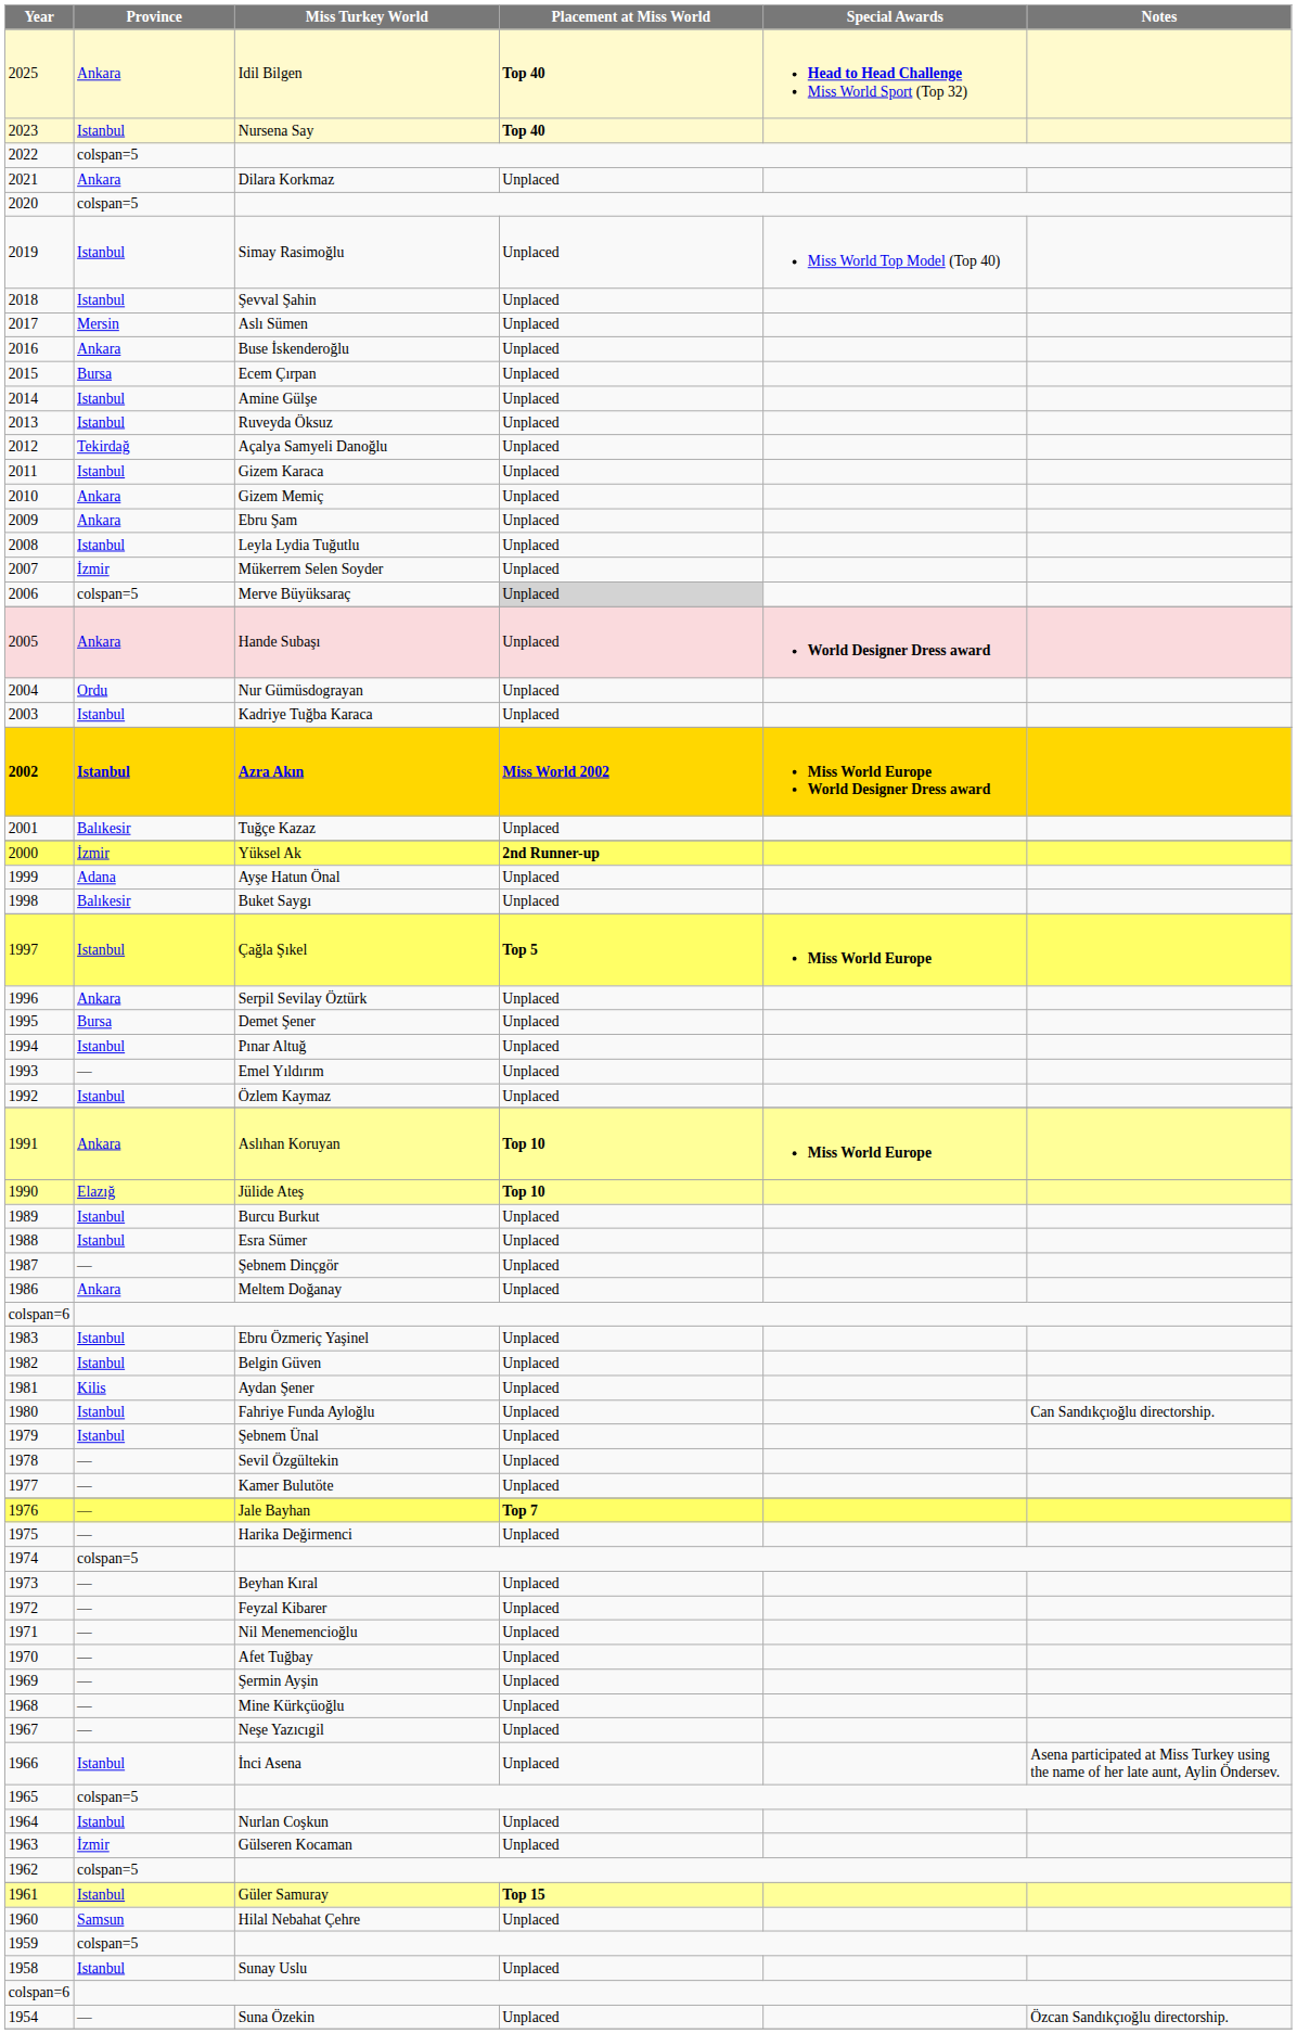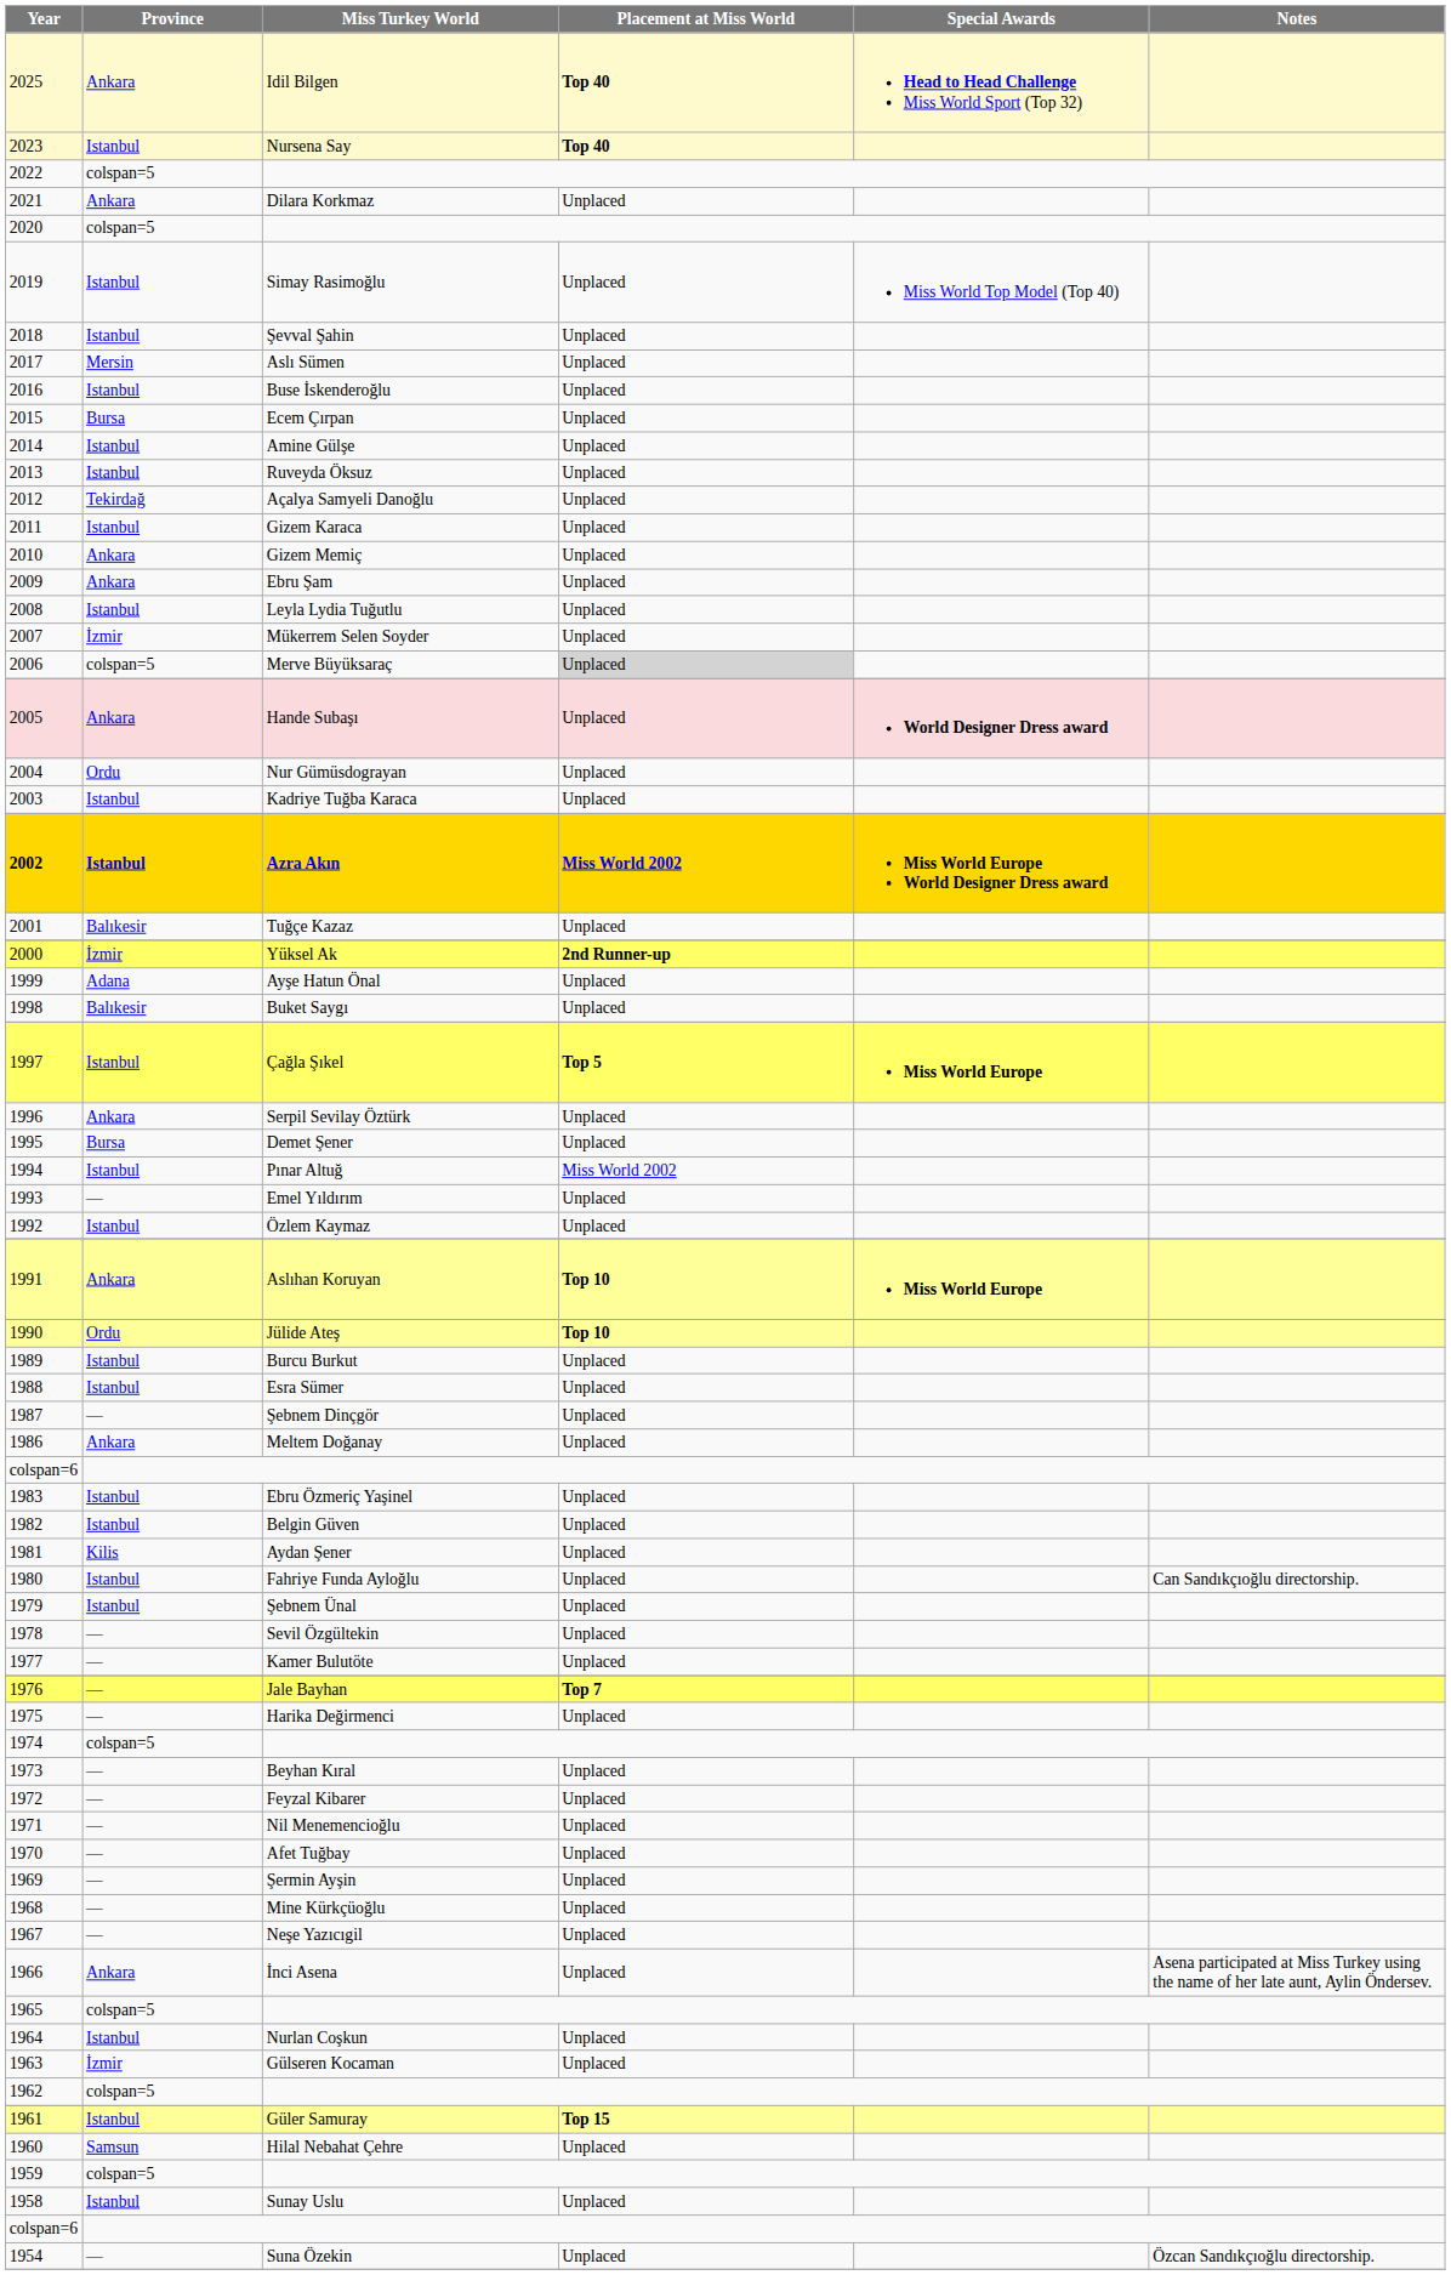2016 | Province: Ankara -> Istanbul
1994 | Placement at Miss World: Unplaced -> Miss World 2002
1990 | Province: Elazığ -> Ordu
1966 | Province: Istanbul -> Ankara
